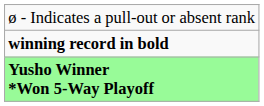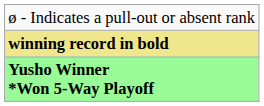row 2 | column 1: no background -> khaki background
